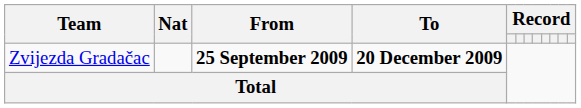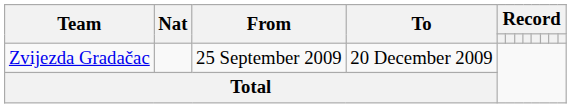Zvijezda Gradačac | From: bold -> normal
Zvijezda Gradačac | To: bold -> normal
